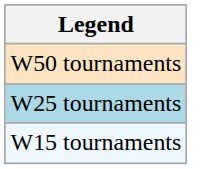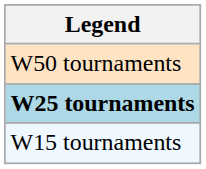row 3 | column 1: normal -> bold
